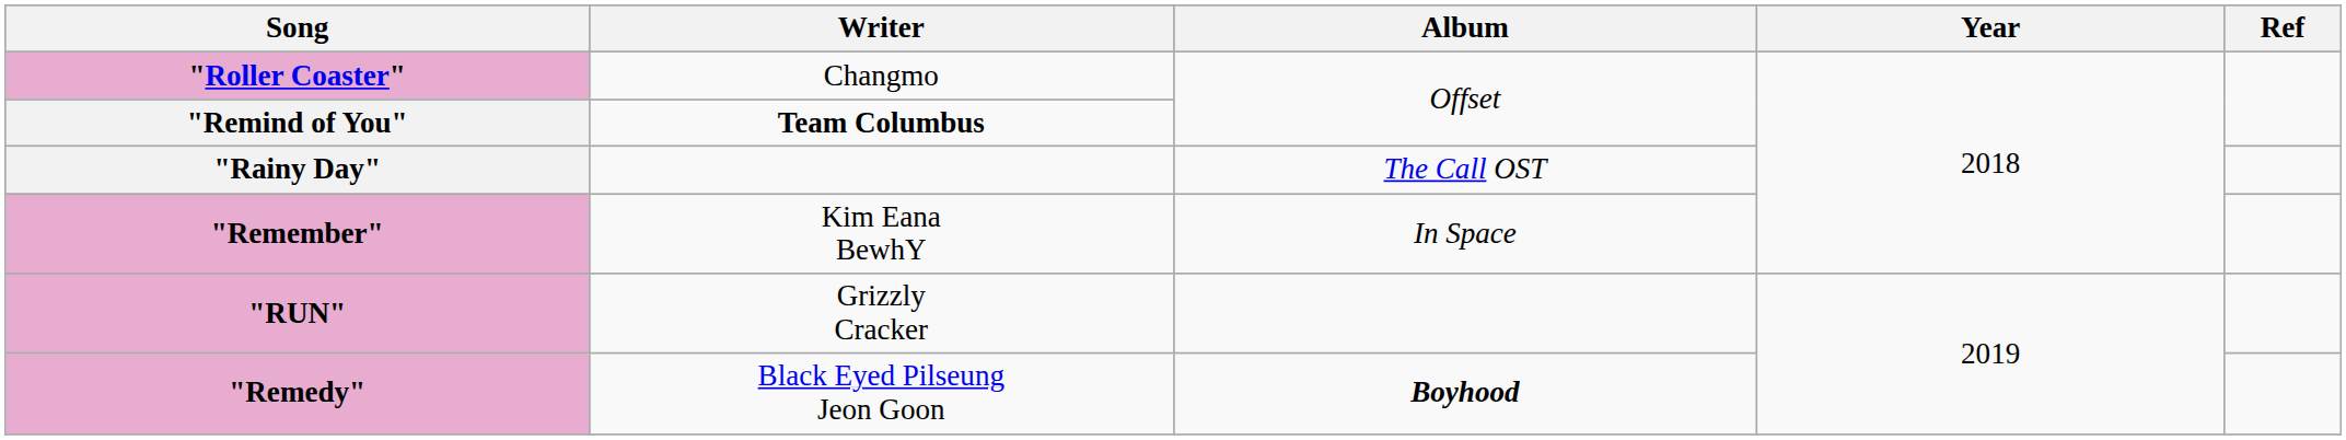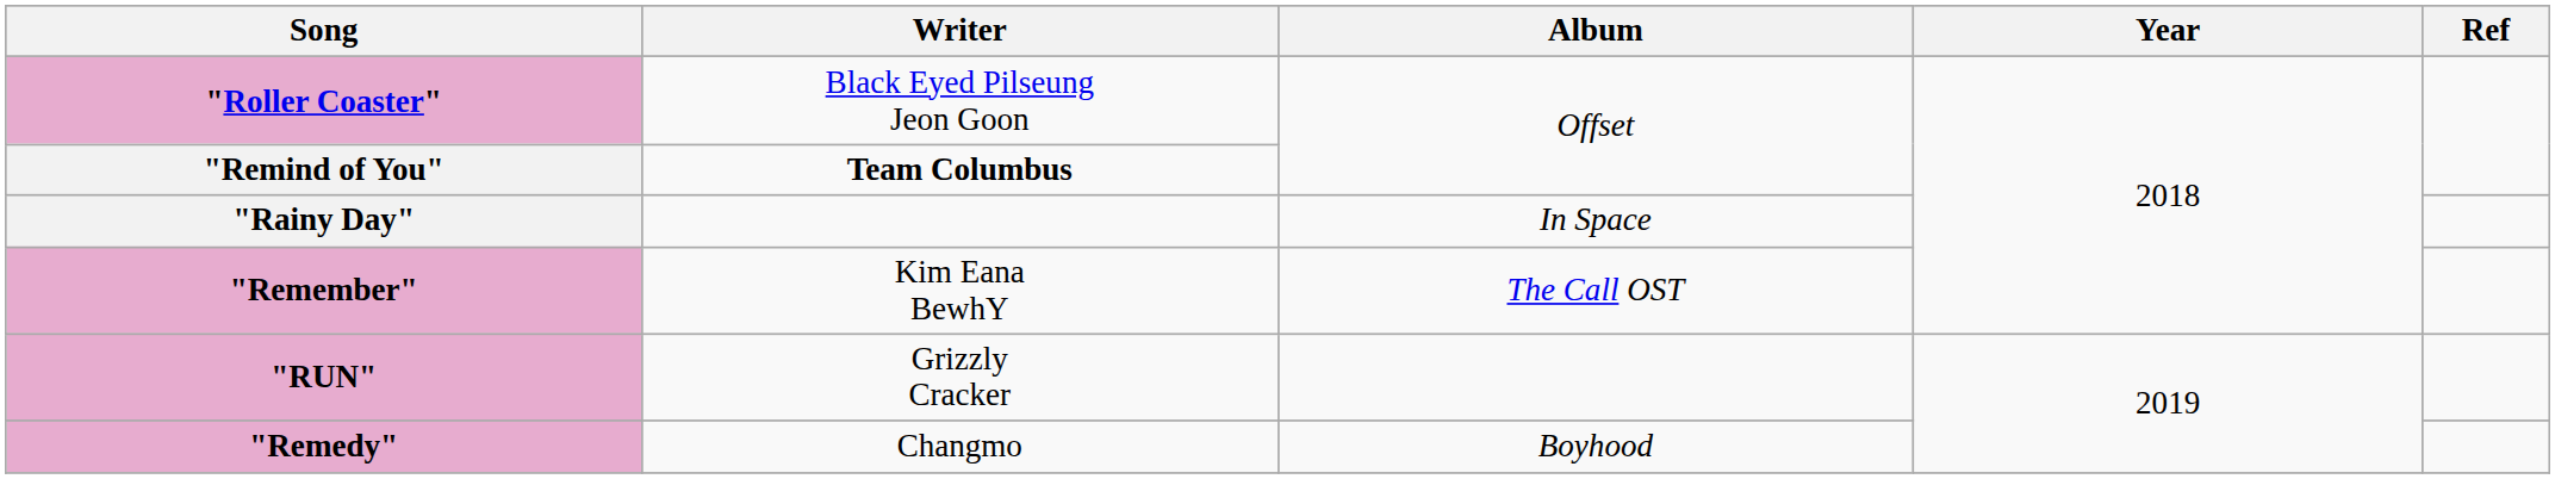"Roller Coaster" | Writer: Changmo -> Black Eyed Pilseung Jeon Goon
"Rainy Day" | Album: The Call OST -> In Space
"Remember" | Album: In Space -> The Call OST
"Remedy" | Writer: Black Eyed Pilseung Jeon Goon -> Changmo
"Remedy" | Album: bold -> normal
